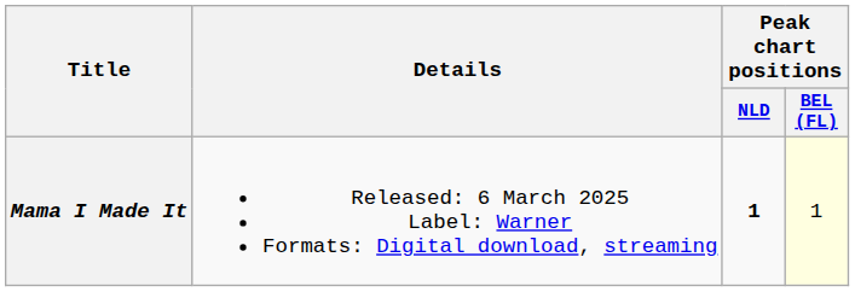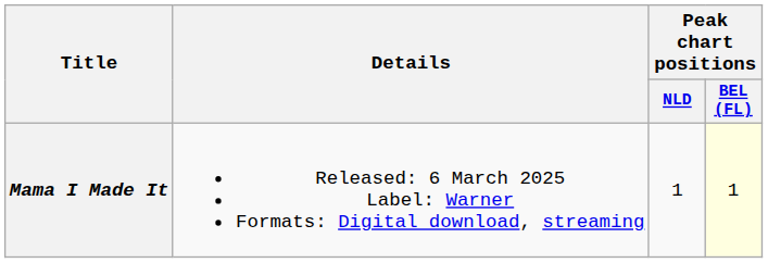Mama I Made It | Peak chart positions / NLD: bold -> normal
